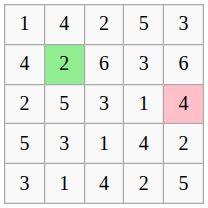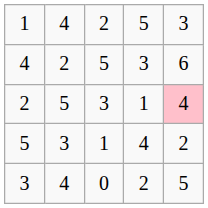row 2 | column 2: lightgreen background -> no background
row 2 | column 3: 6 -> 5
row 5 | column 2: 1 -> 4
row 5 | column 3: 4 -> 0
